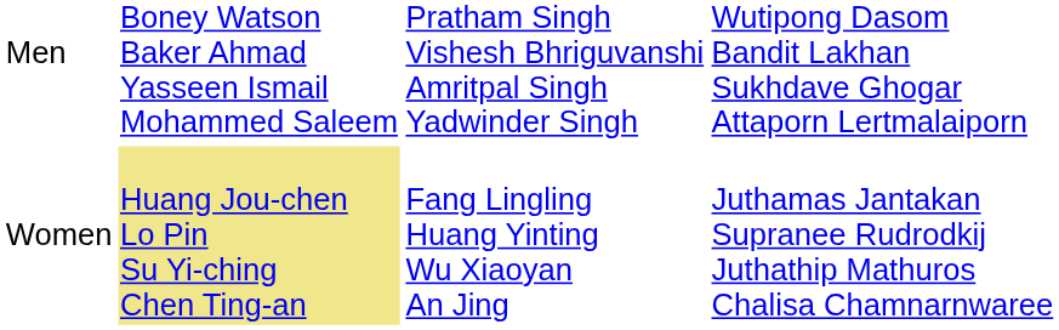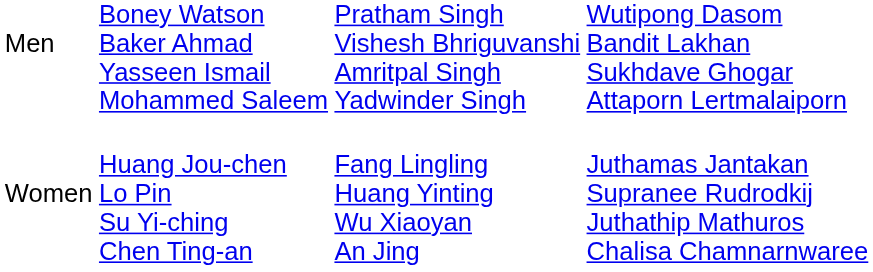Women | column 2: khaki background -> no background
